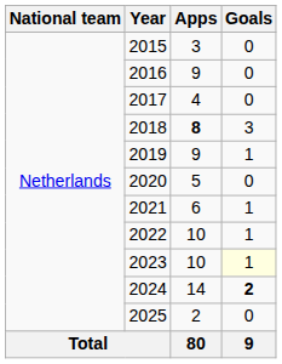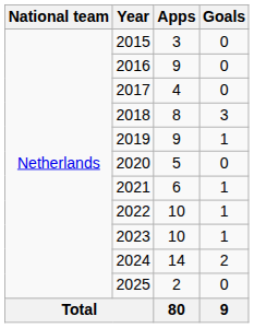2018 | Apps: bold -> normal
2023 | Goals: lightyellow background -> no background
2024 | Goals: bold -> normal
